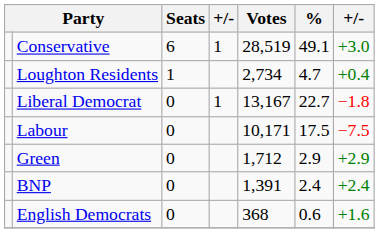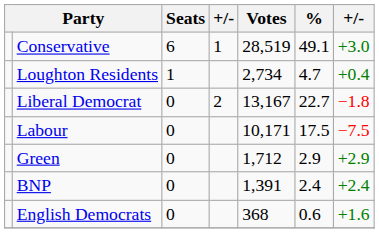Liberal Democrat | column 4: 1 -> 2
